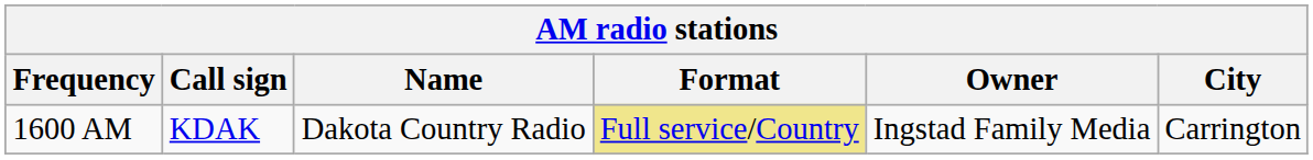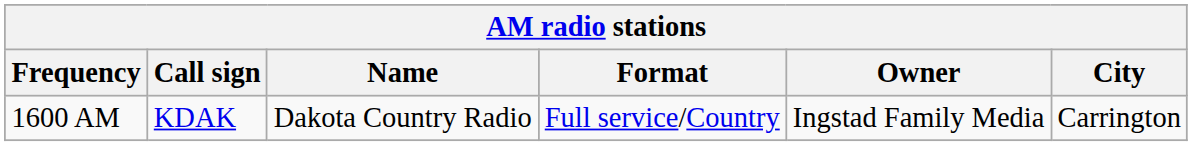1600 AM | Format: khaki background -> no background
